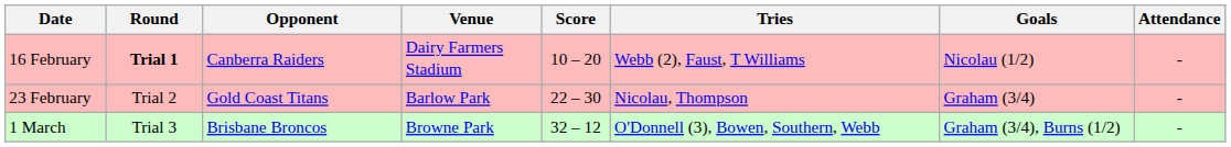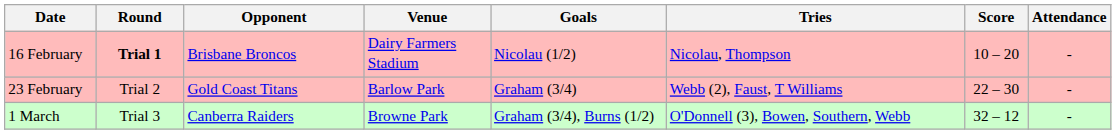columns swapped: Score <-> Goals
16 February | Opponent: Canberra Raiders -> Brisbane Broncos
16 February | Tries: Webb (2), Faust, T Williams -> Nicolau, Thompson
23 February | Tries: Nicolau, Thompson -> Webb (2), Faust, T Williams
1 March | Opponent: Brisbane Broncos -> Canberra Raiders
